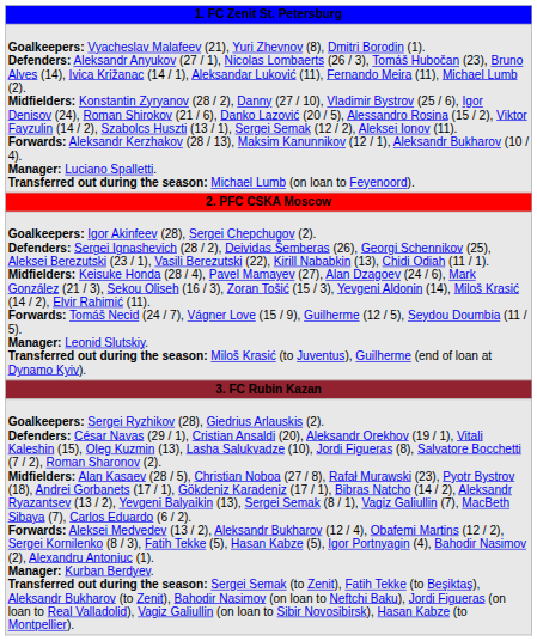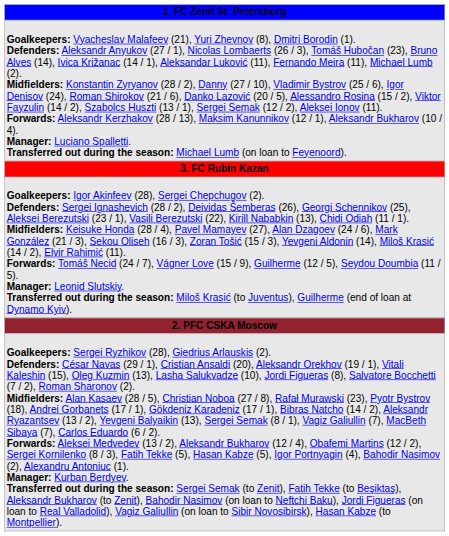row 3 | column 1: 2. PFC CSKA Moscow -> 3. FC Rubin Kazan
row 5 | column 1: 3. FC Rubin Kazan -> 2. PFC CSKA Moscow
